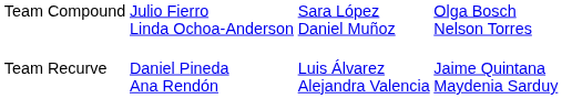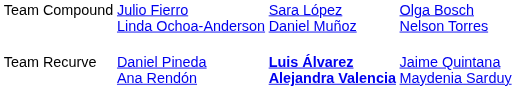Team Recurve | column 3: normal -> bold
